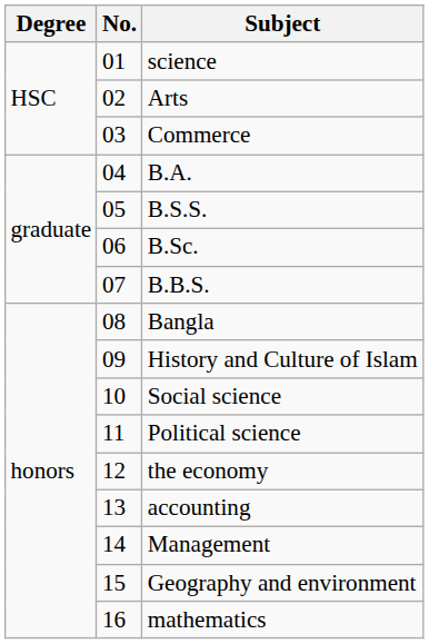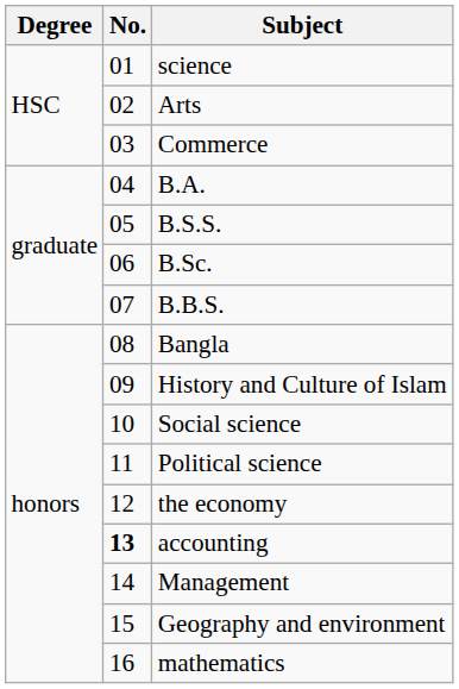accounting | No.: normal -> bold
